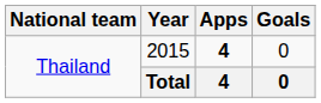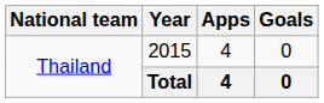Thailand / 2015 | Apps: bold -> normal
